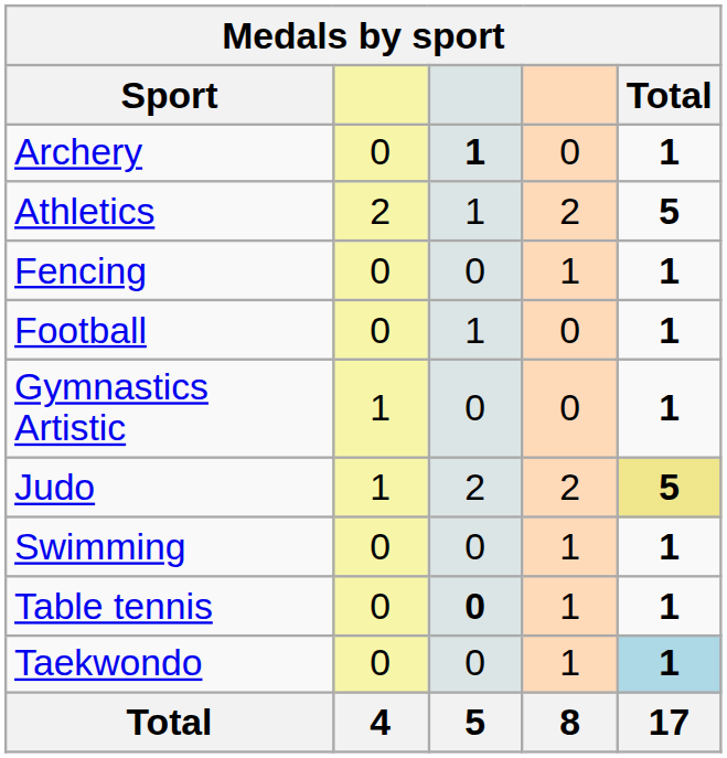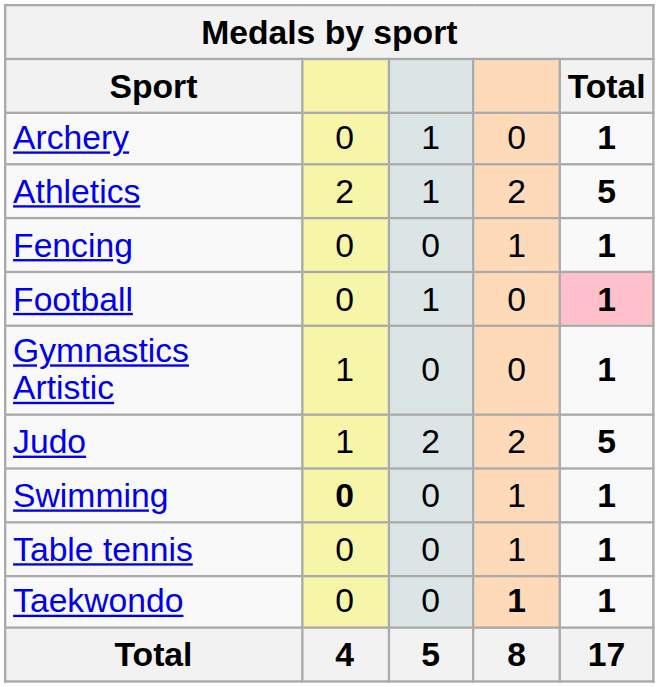Archery | column 3: bold -> normal
Football | Total: no background -> pink background
Judo | Total: khaki background -> no background
Swimming | column 2: normal -> bold
Table tennis | column 3: bold -> normal
Taekwondo | column 4: normal -> bold
Taekwondo | Total: lightblue background -> no background
